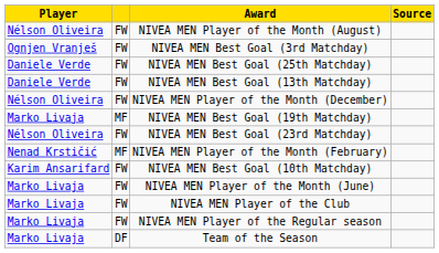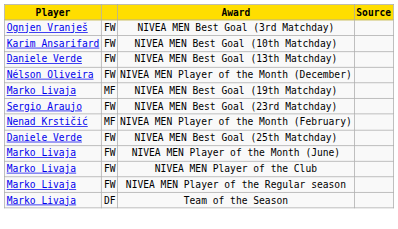- row: Nélson Oliveira | FW | NIVEA MEN Player of the Month (August)
rows swapped: NIVEA MEN Best Goal (10th Matchday) <-> NIVEA MEN Best Goal (25th Matchday)
NIVEA MEN Best Goal (23rd Matchday) | Player: Nélson Oliveira -> Sergio Araujo
